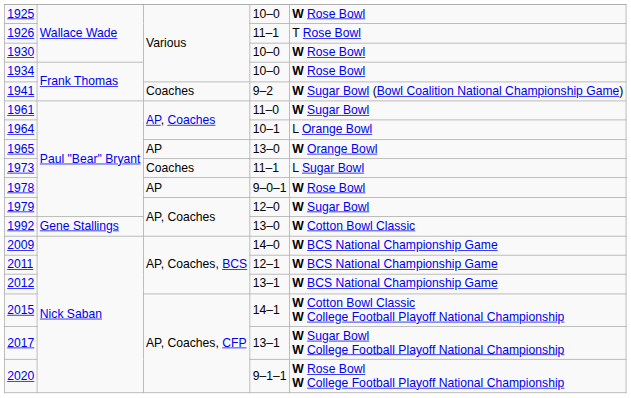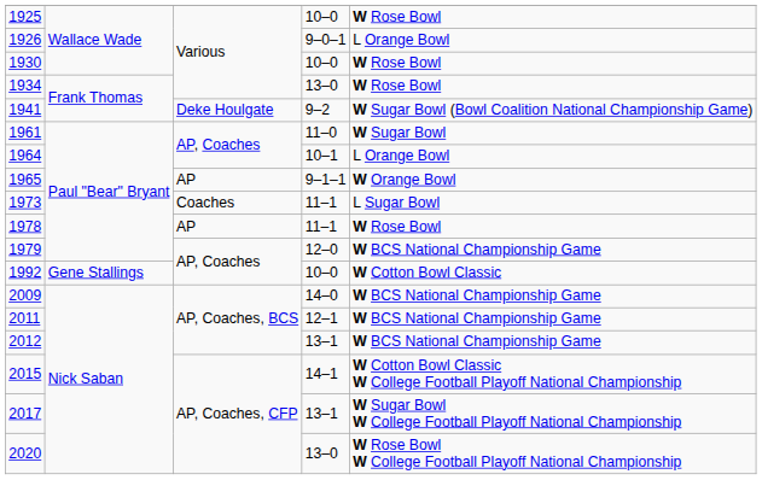1926 | column 4: 11–1 -> 9–0–1
1926 | column 5: T Rose Bowl -> L Orange Bowl
1934 | column 4: 10–0 -> 13–0
1941 | column 3: Coaches -> Deke Houlgate
1965 | column 4: 13–0 -> 9–1–1
1978 | column 4: 9–0–1 -> 11–1
1979 | column 5: W Sugar Bowl -> W BCS National Championship Game
1992 | column 4: 13–0 -> 10–0
2020 | column 4: 9–1–1 -> 13–0
